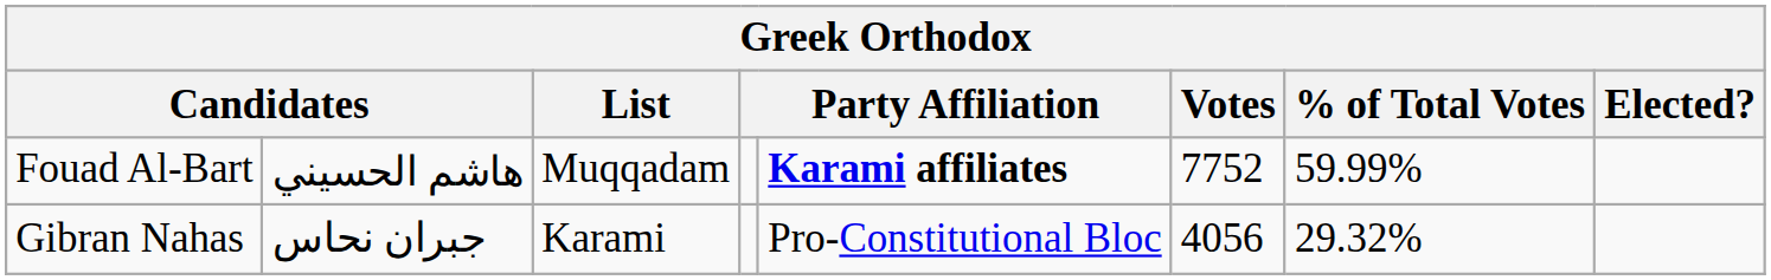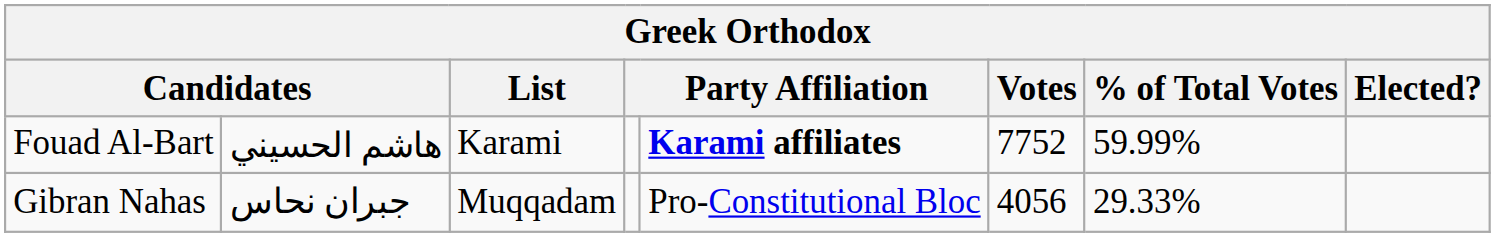Fouad Al-Bart | List: Muqqadam -> Karami
Gibran Nahas | List: Karami -> Muqqadam
Gibran Nahas | % of Total Votes: 29.32% -> 29.33%
